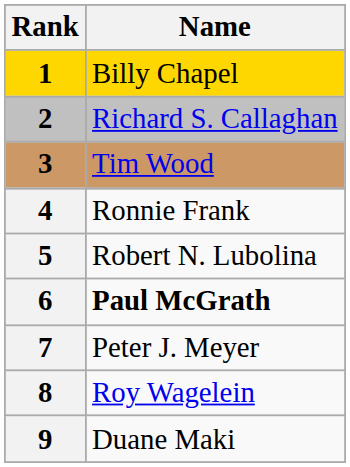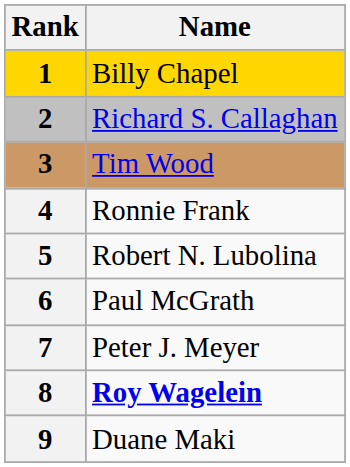Paul McGrath | Name: bold -> normal
Roy Wagelein | Name: normal -> bold
